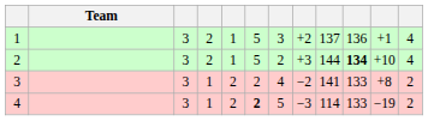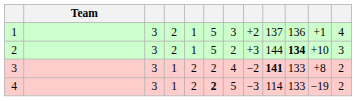row 3 | column 12: 4 -> 3
row 4 | column 9: normal -> bold
